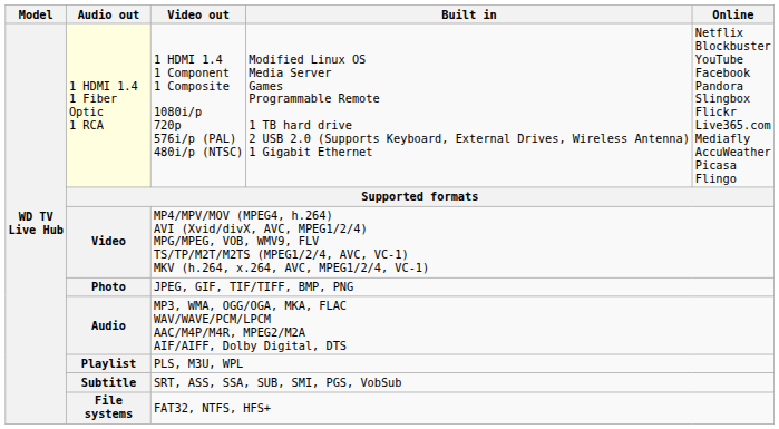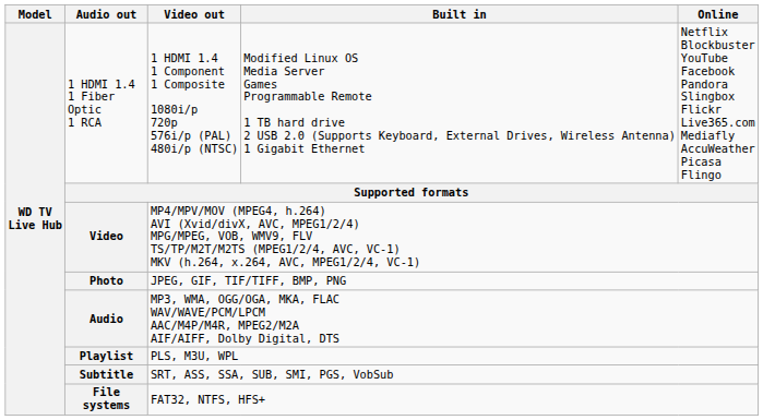1 HDMI 1.4 1 Fiber Optic 1 RCA | Audio out: lightyellow background -> no background
